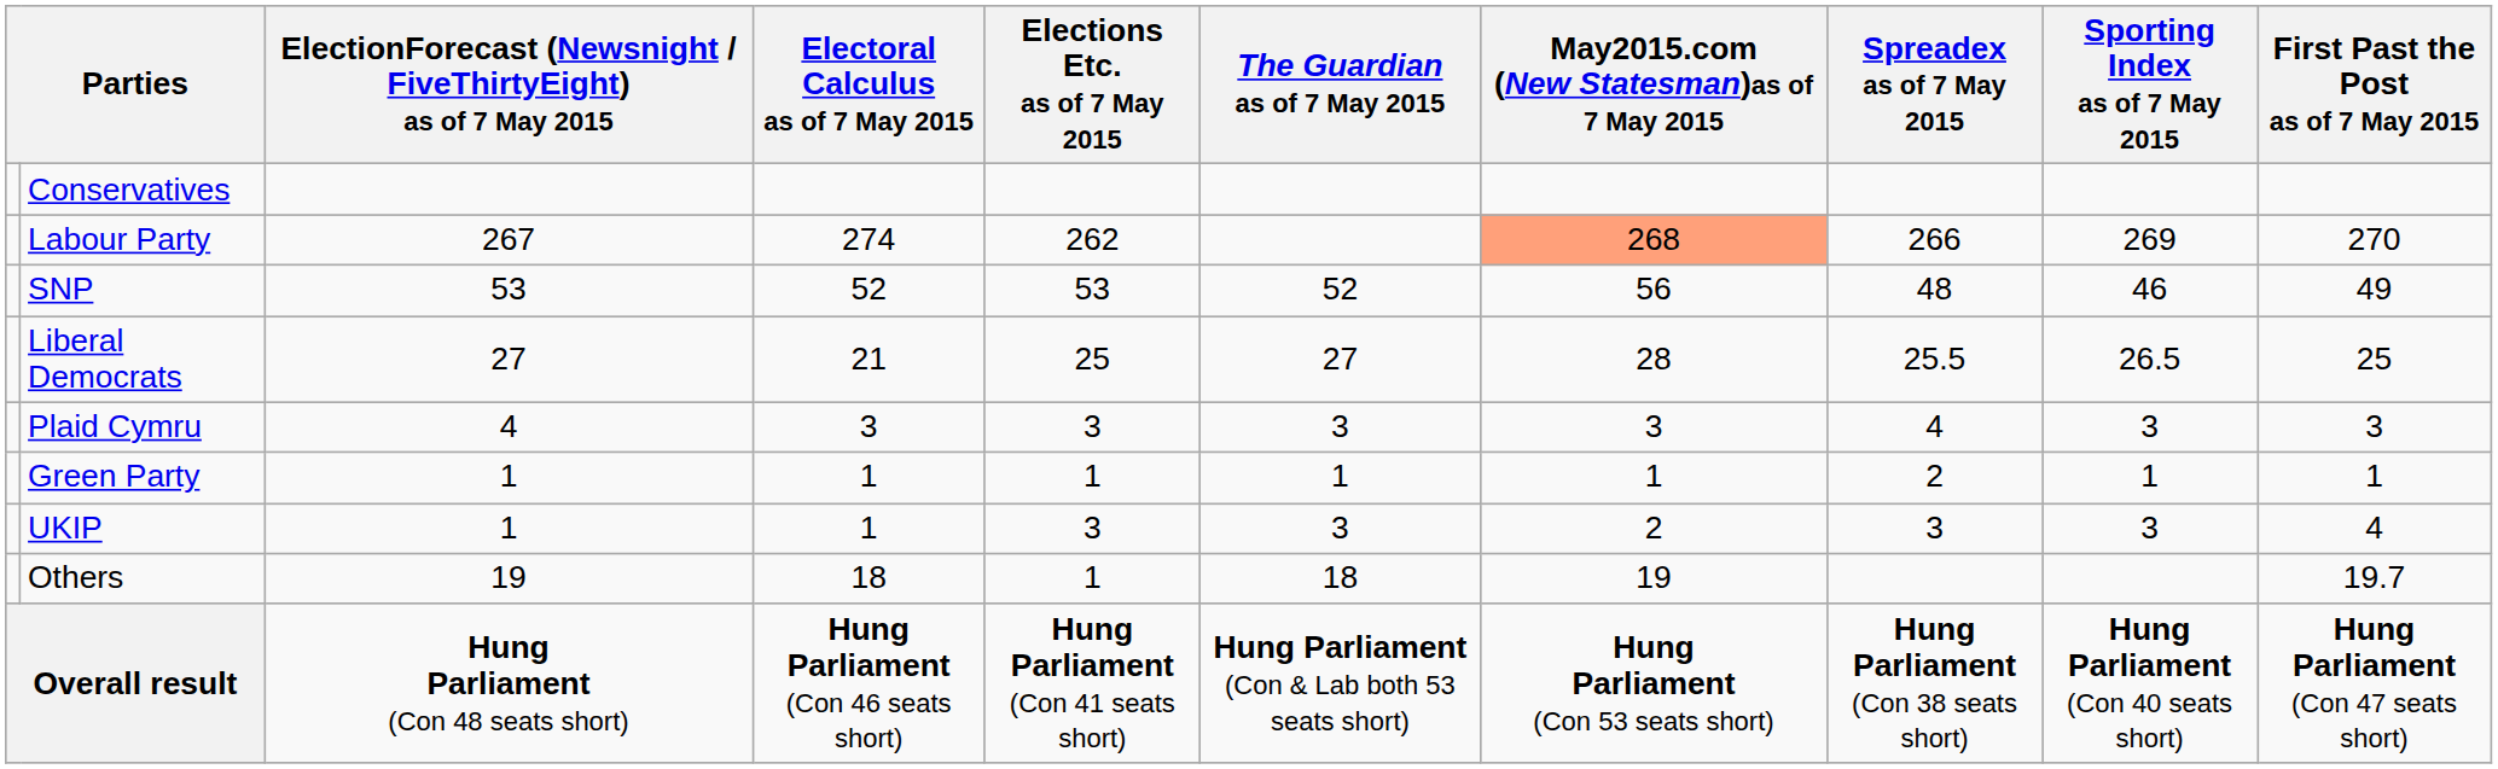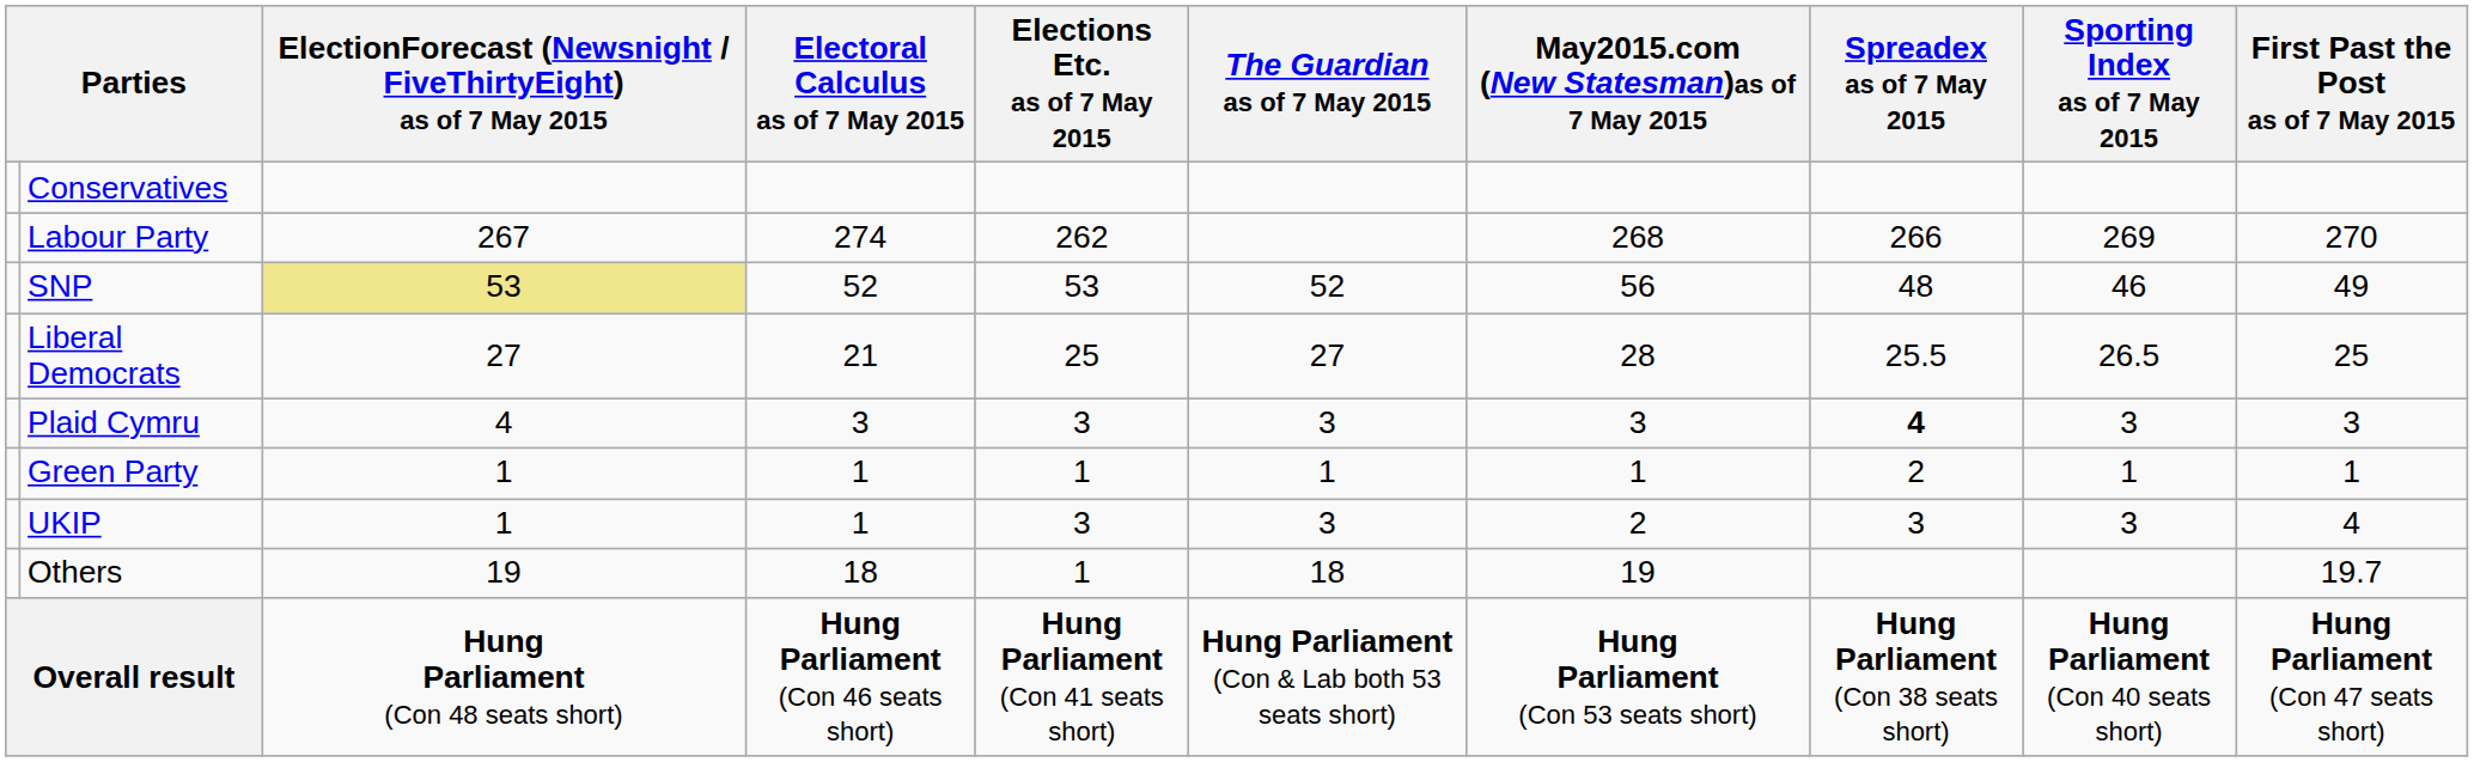Labour Party | May2015.com (New Statesman)as of 7 May 2015: lightsalmon background -> no background
SNP | column 3: no background -> khaki background
Plaid Cymru | Spreadex as of 7 May 2015: normal -> bold
